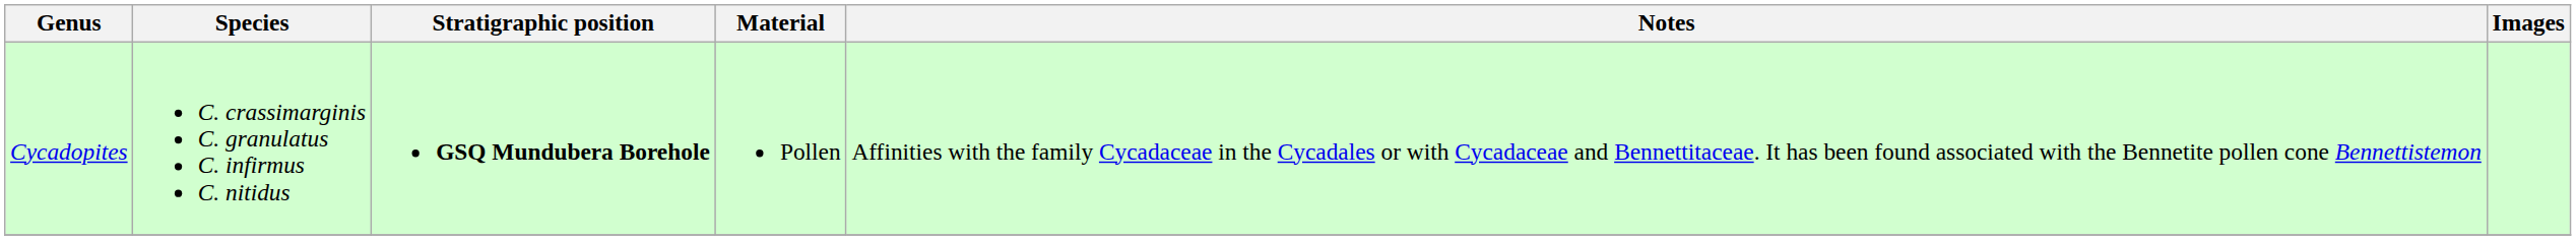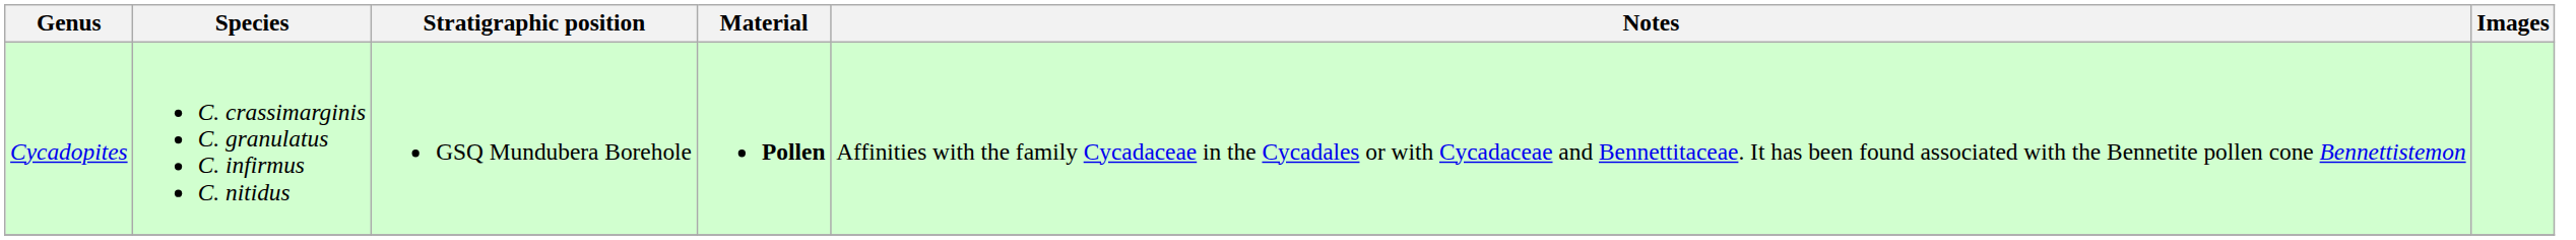Cycadopites | Stratigraphic position: bold -> normal
Cycadopites | Material: normal -> bold
